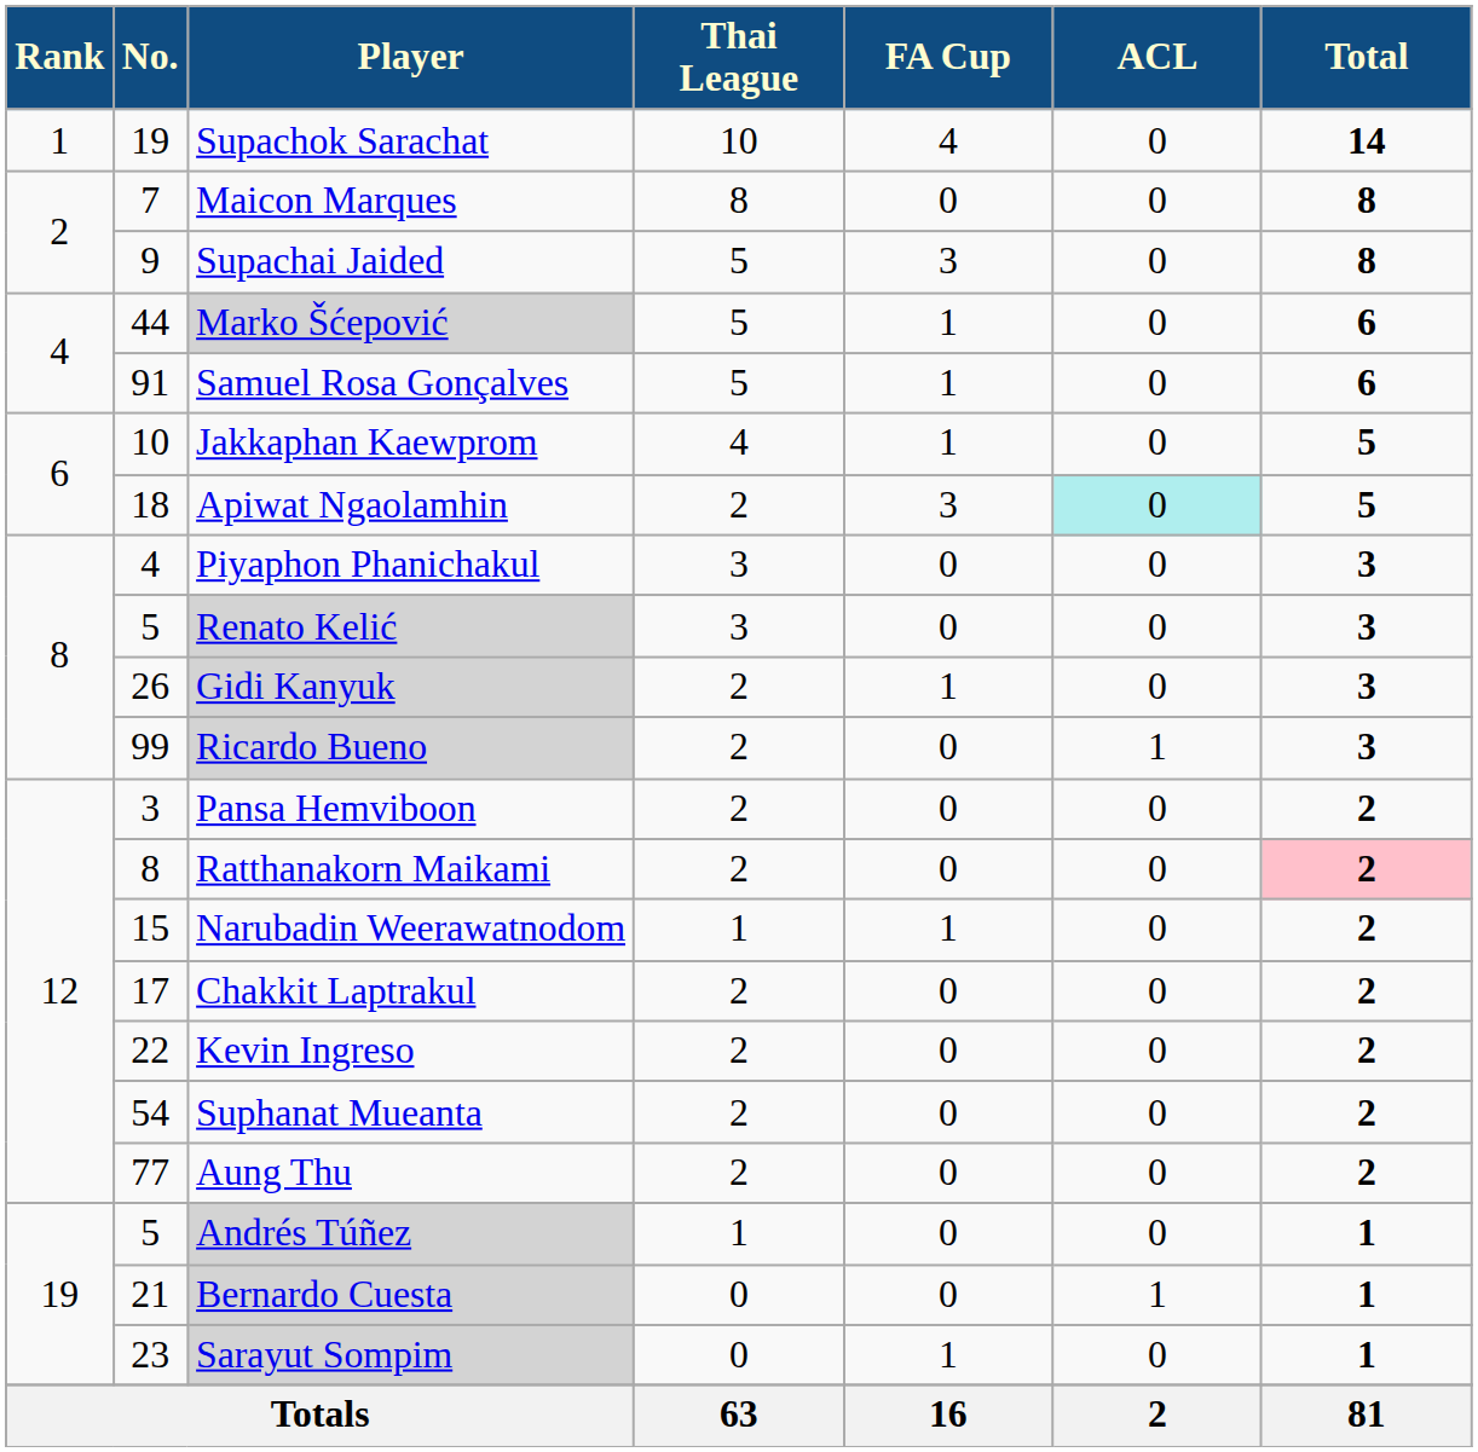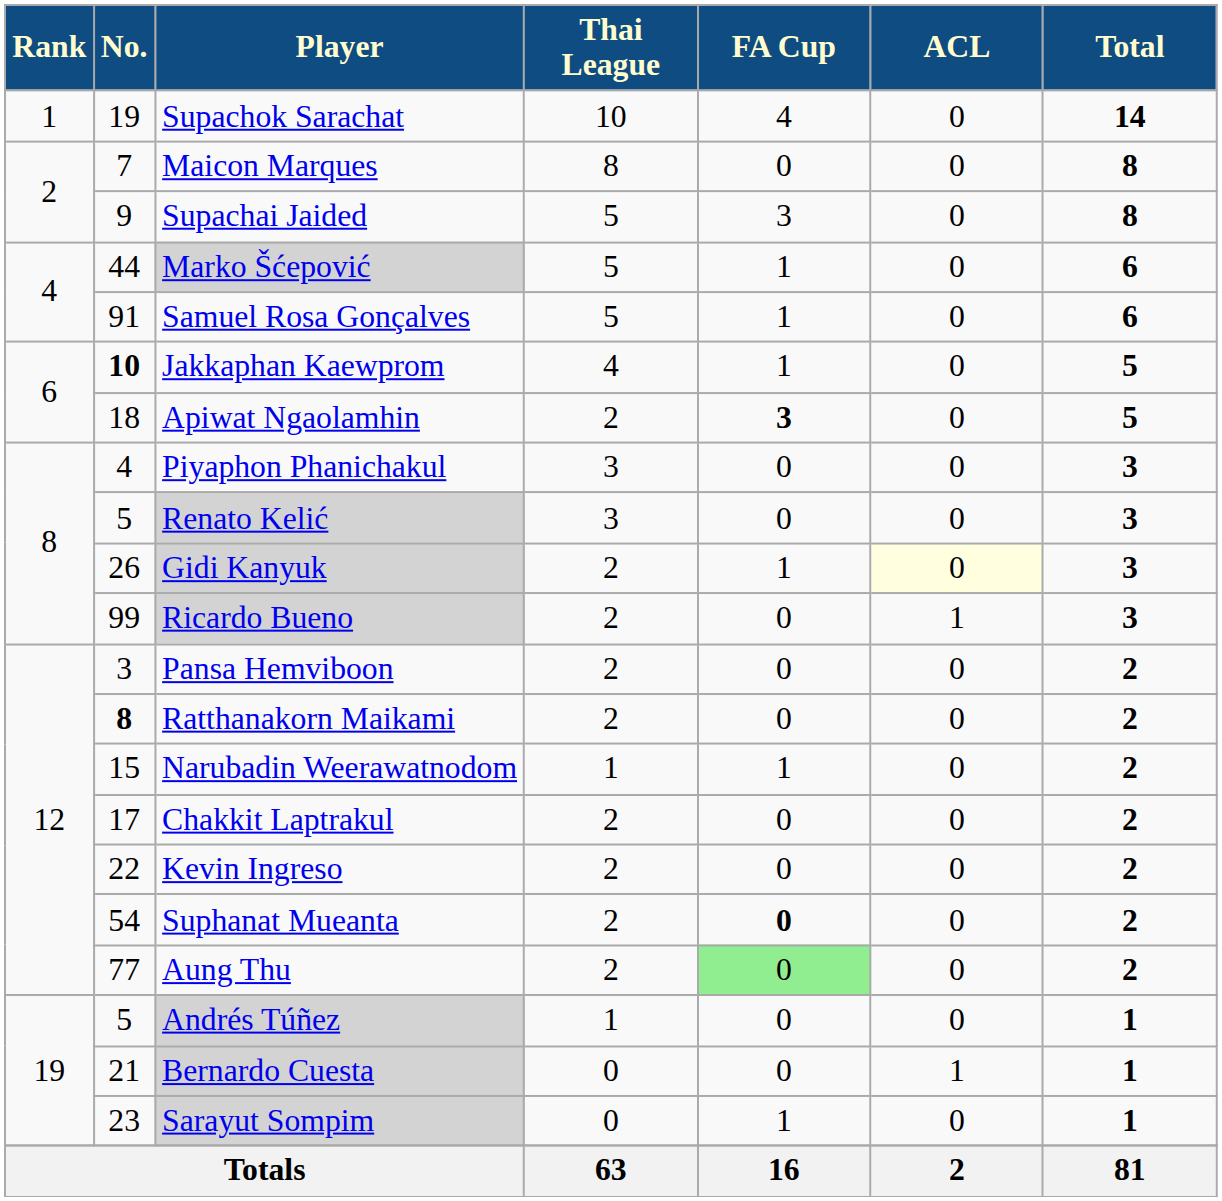Jakkaphan Kaewprom | No.: normal -> bold
Apiwat Ngaolamhin | FA Cup: normal -> bold
Apiwat Ngaolamhin | ACL: paleturquoise background -> no background
Gidi Kanyuk | ACL: no background -> lightyellow background
Ratthanakorn Maikami | No.: normal -> bold
Ratthanakorn Maikami | Total: pink background -> no background
Suphanat Mueanta | FA Cup: normal -> bold
Aung Thu | FA Cup: no background -> lightgreen background
